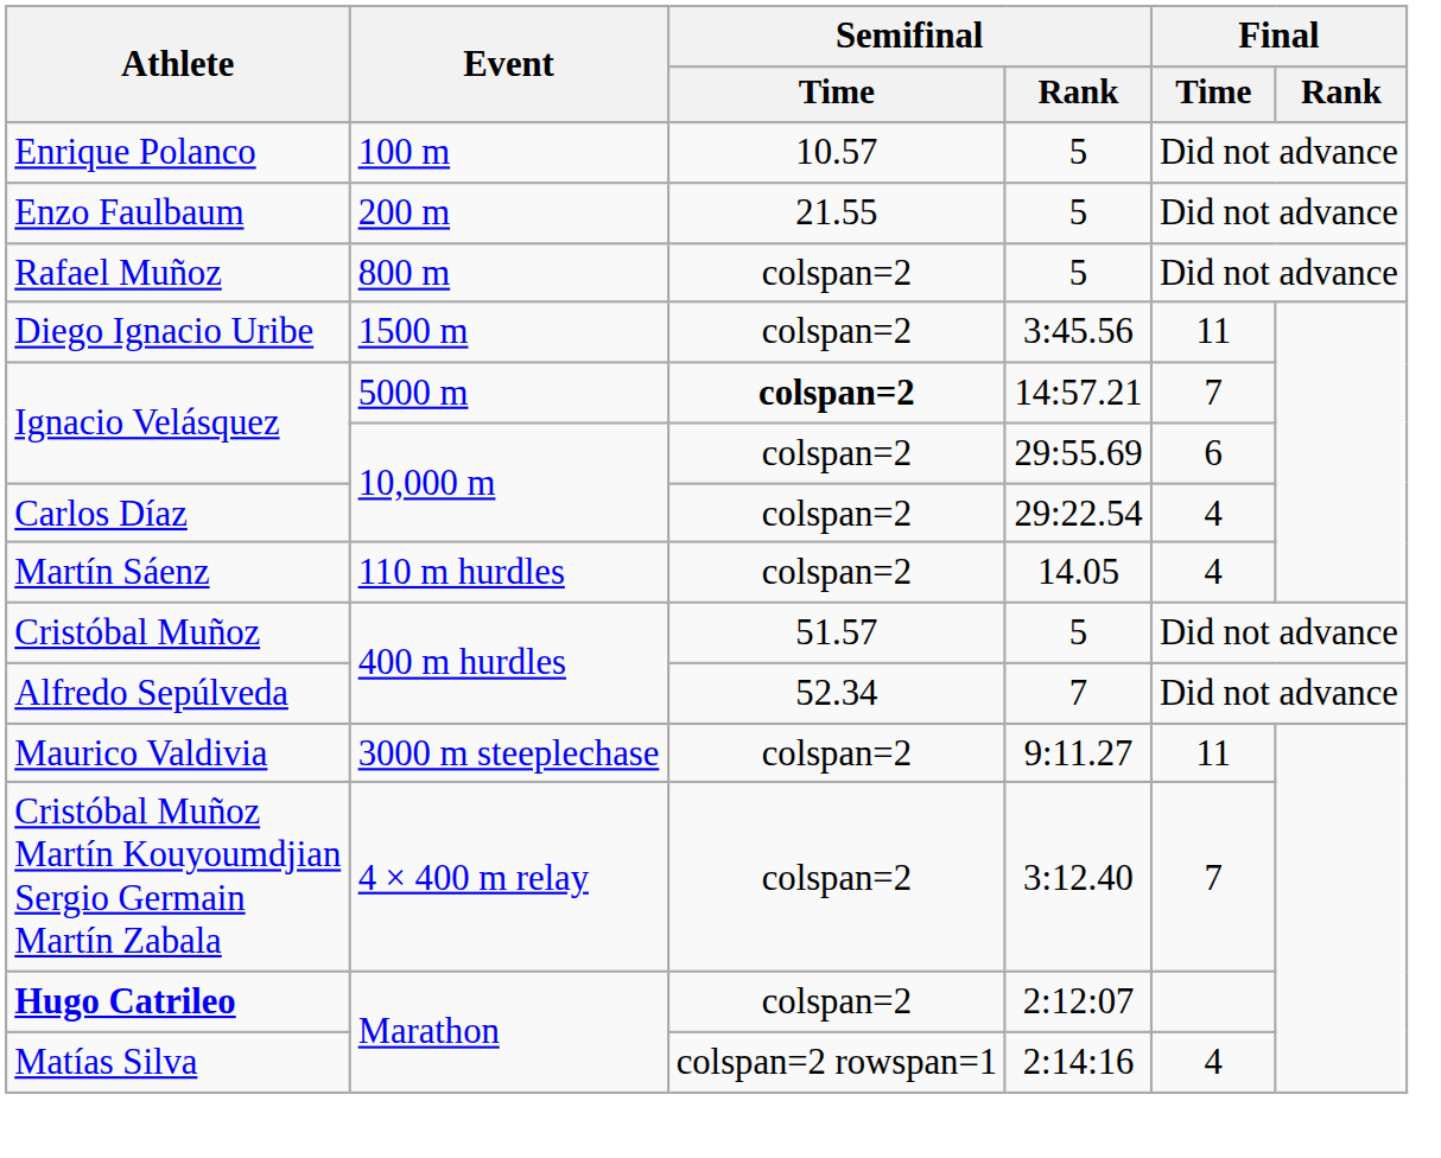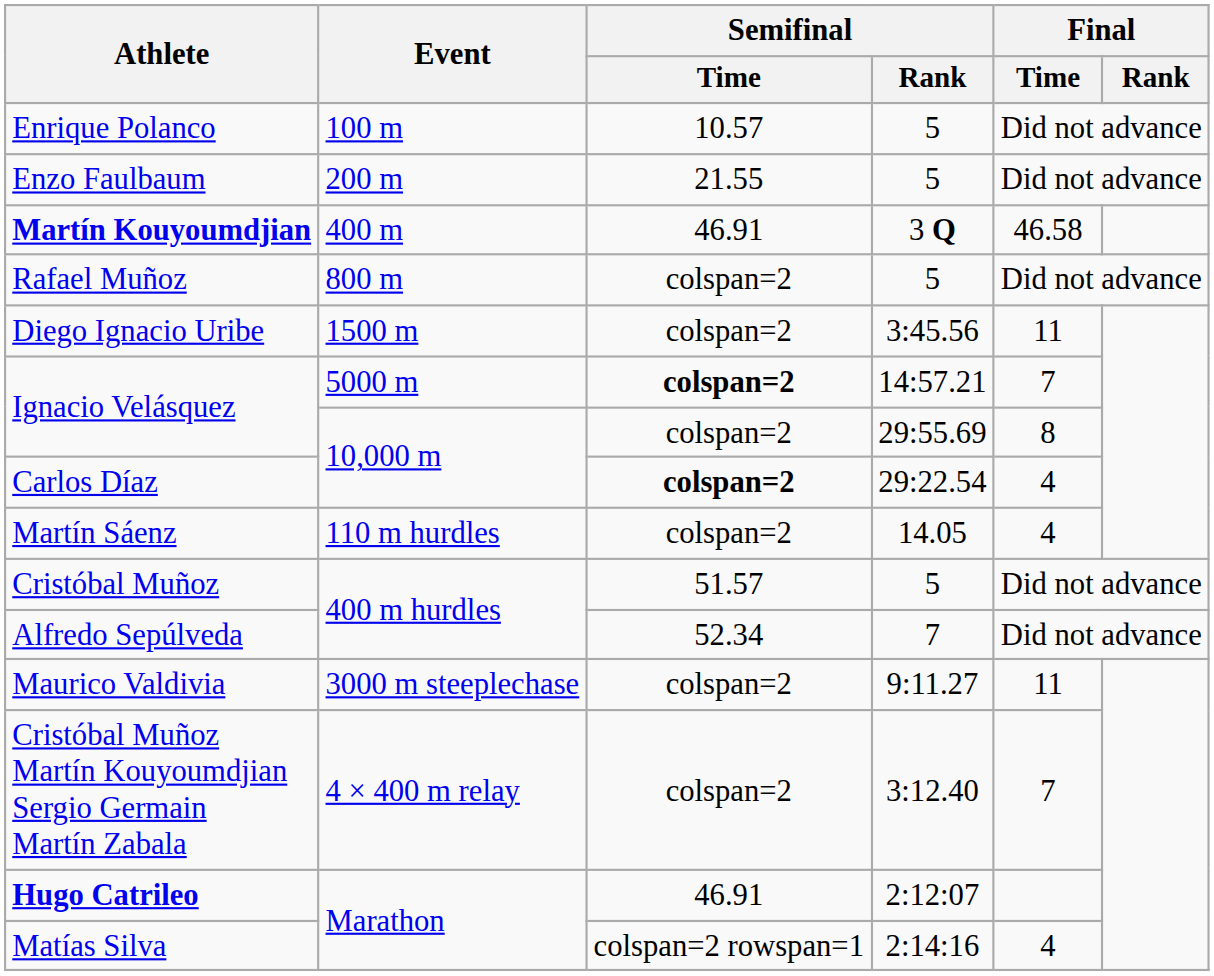+ row: Martín Kouyoumdjian | 400 m | 46.91 | 3 Q | 46.58
Ignacio Velásquez / 10,000 m | Final / Time: 6 -> 8
Carlos Díaz | Semifinal / Time: normal -> bold
Hugo Catrileo | Semifinal / Time: colspan=2 -> 46.91
